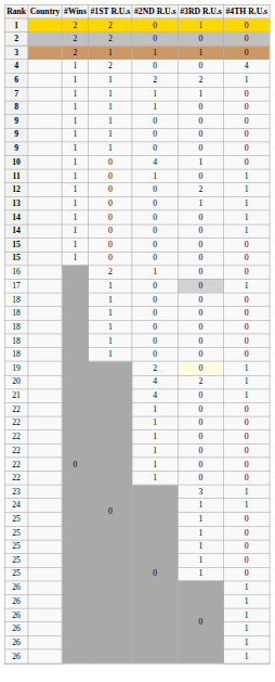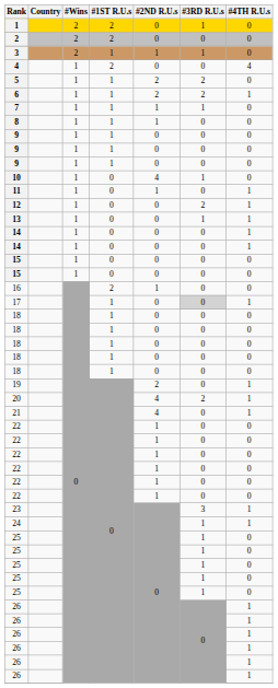+ row: 5 | 1 | 1 | 2 | 2 | 0
19 | #3RD R.U.s: lightyellow background -> no background
